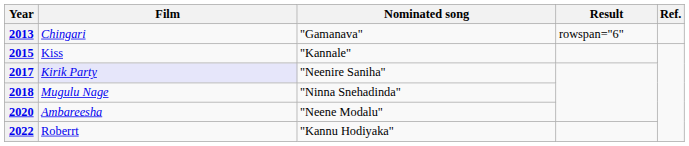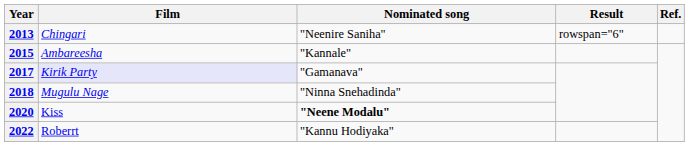2013 | Nominated song: "Gamanava" -> "Neenire Saniha"
2015 | Film: Kiss -> Ambareesha
2017 | Nominated song: "Neenire Saniha" -> "Gamanava"
2020 | Film: Ambareesha -> Kiss
2020 | Nominated song: normal -> bold
